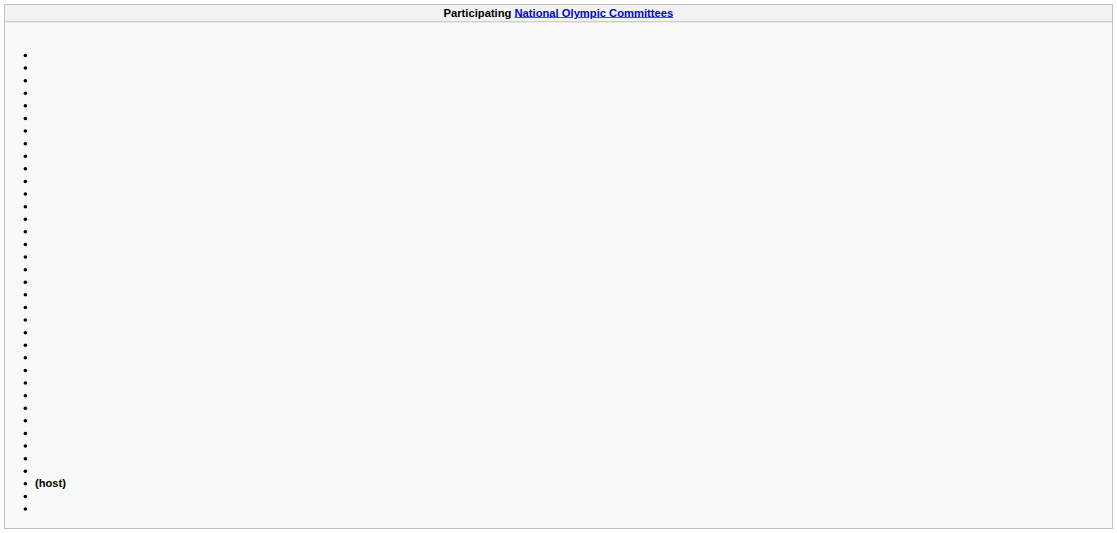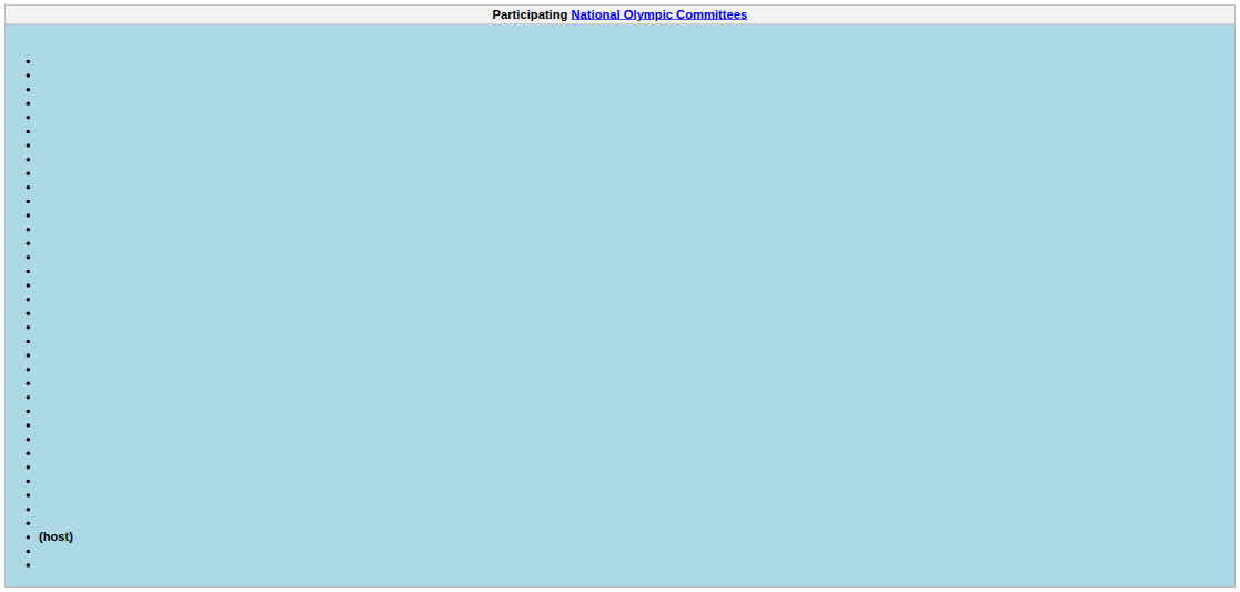row 2 | column 1: no background -> lightblue background
